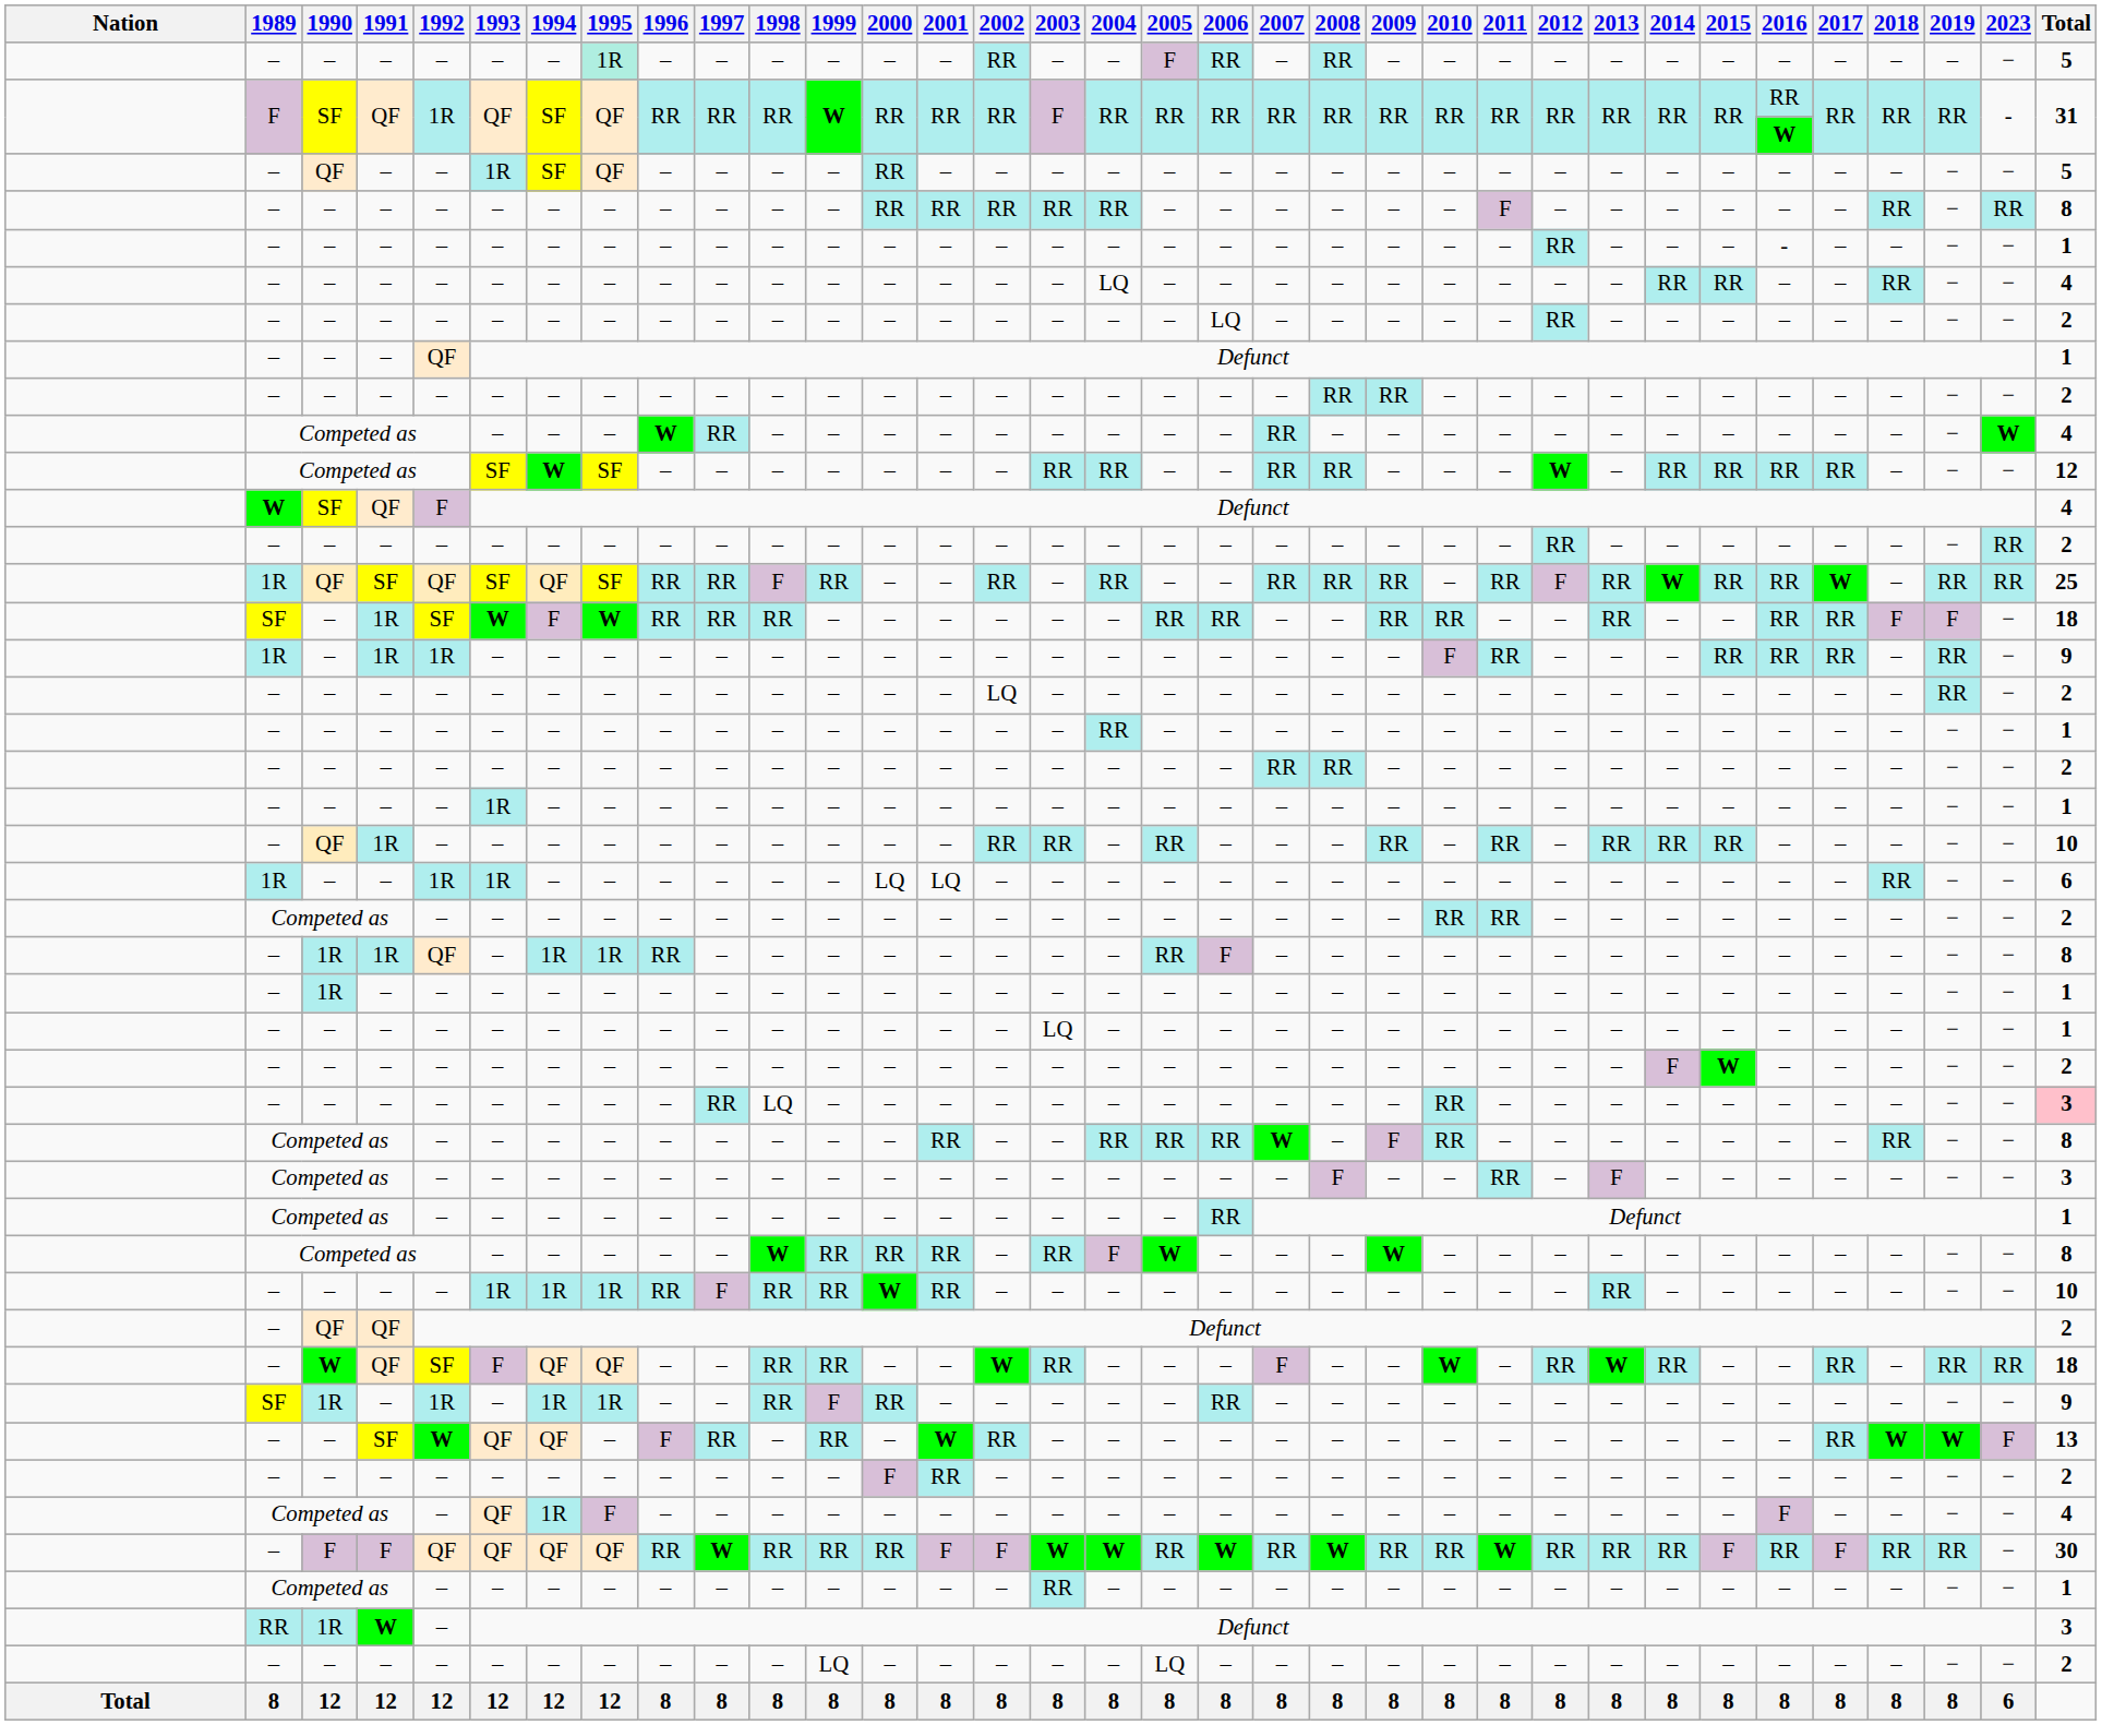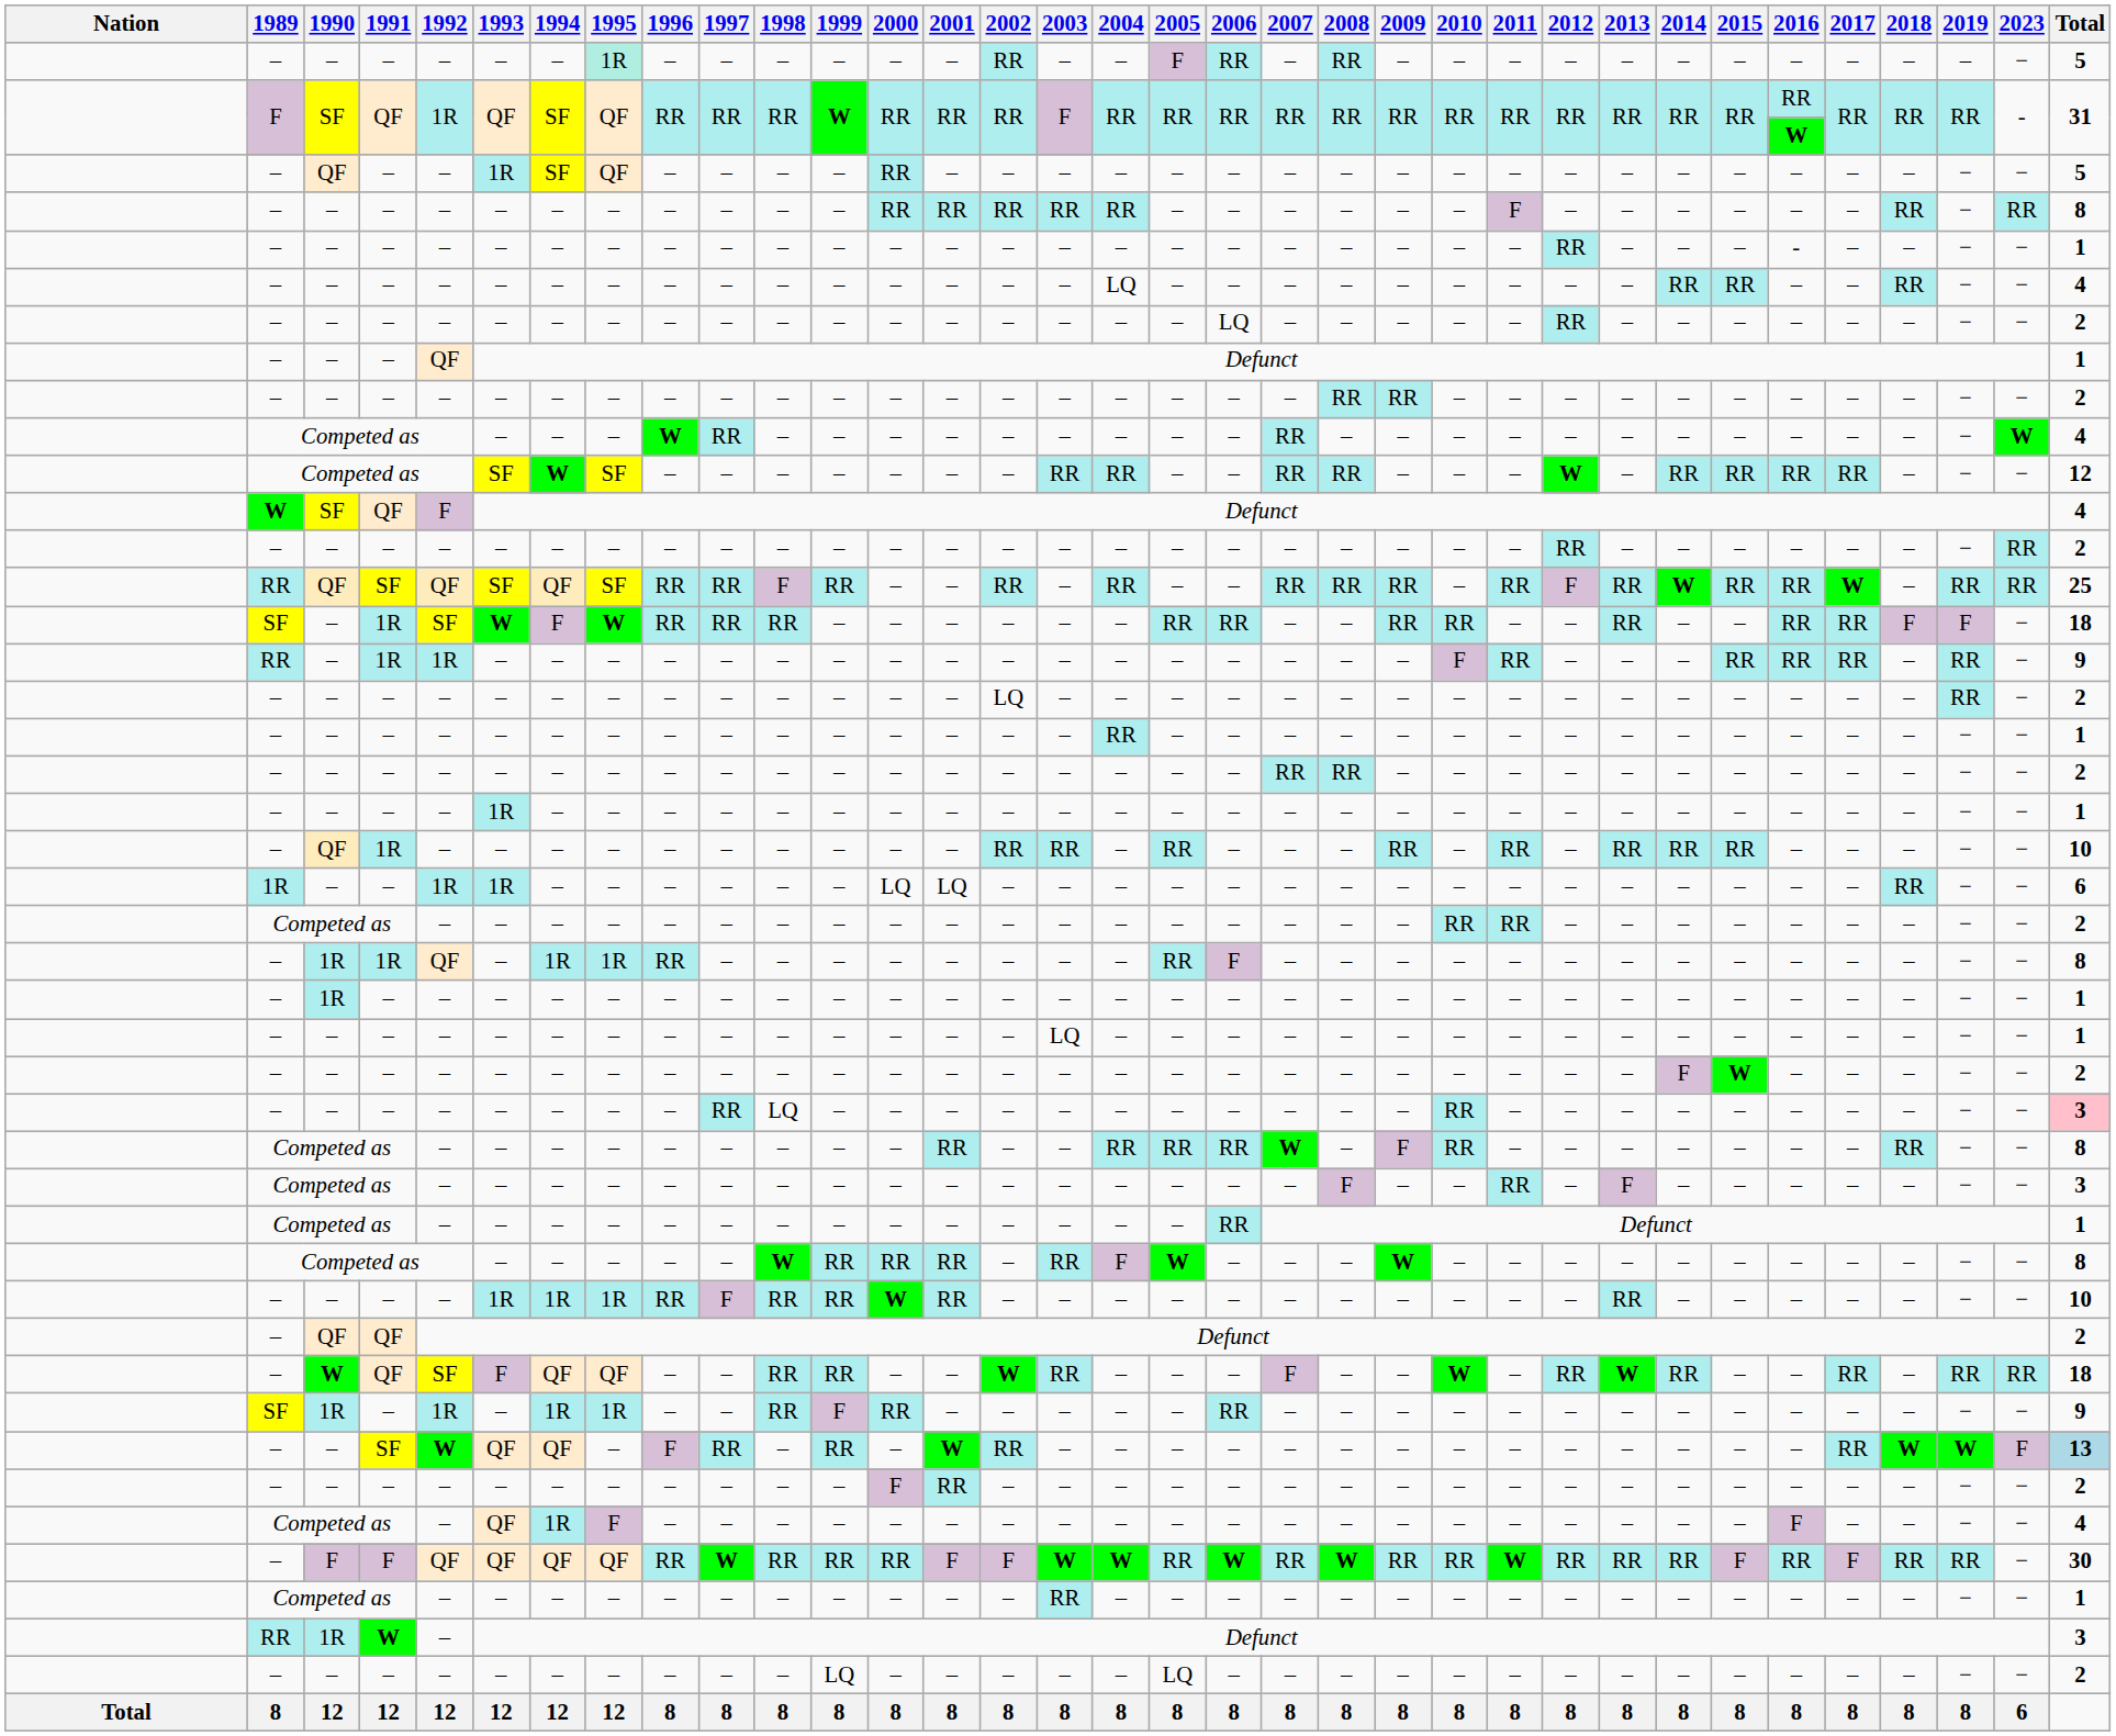row 16 | 1989: 1R -> RR
row 18 | 1989: 1R -> RR
row 39 | Total: no background -> lightblue background
